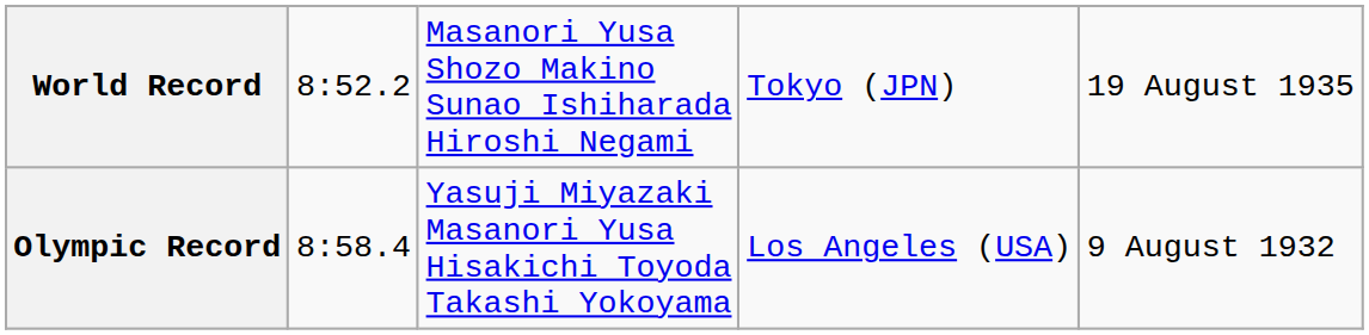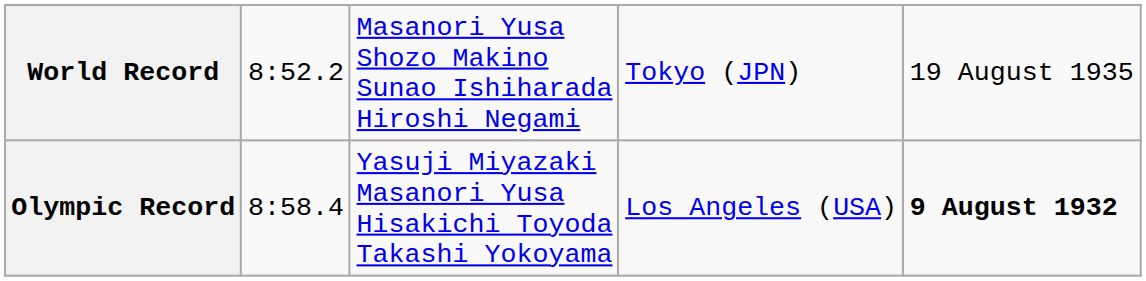Olympic Record | column 5: normal -> bold
